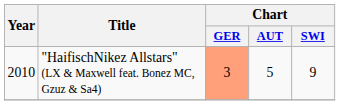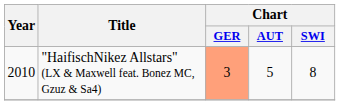row 3 | Chart / SWI: 9 -> 8
